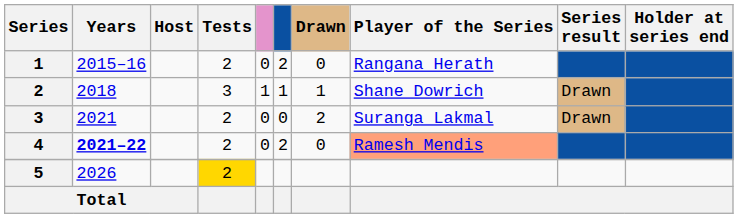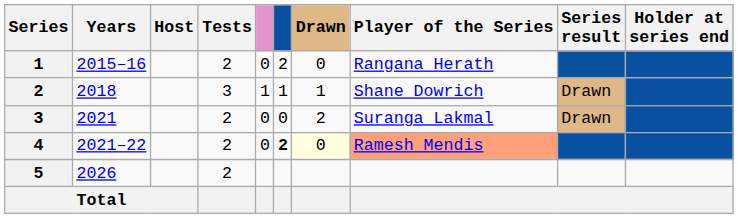4 | Years: bold -> normal
4 | column 6: normal -> bold
4 | Drawn: no background -> lightyellow background
5 | Tests: gold background -> no background
